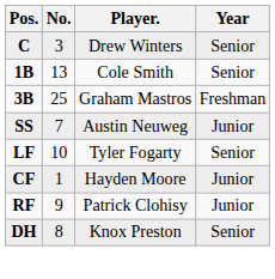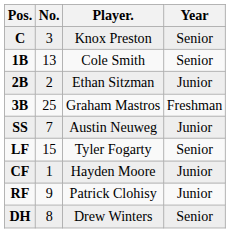C | Player.: Drew Winters -> Knox Preston
+ row: 2B | 2 | Ethan Sitzman | Junior
LF | No.: 10 -> 15
DH | Player.: Knox Preston -> Drew Winters
